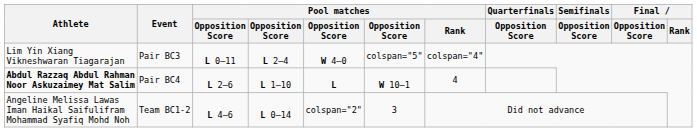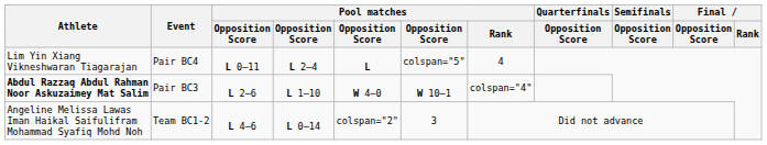Lim Yin Xiang Vikneshwaran Tiagarajan | Event: Pair BC3 -> Pair BC4
Lim Yin Xiang Vikneshwaran Tiagarajan | column 5: W 4–0 -> L
Lim Yin Xiang Vikneshwaran Tiagarajan | Pool matches / Rank: colspan="4" -> 4
Abdul Razzaq Abdul Rahman Noor Askuzaimey Mat Salim | Event: Pair BC4 -> Pair BC3
Abdul Razzaq Abdul Rahman Noor Askuzaimey Mat Salim | column 5: L -> W 4–0
Abdul Razzaq Abdul Rahman Noor Askuzaimey Mat Salim | Pool matches / Rank: 4 -> colspan="4"
